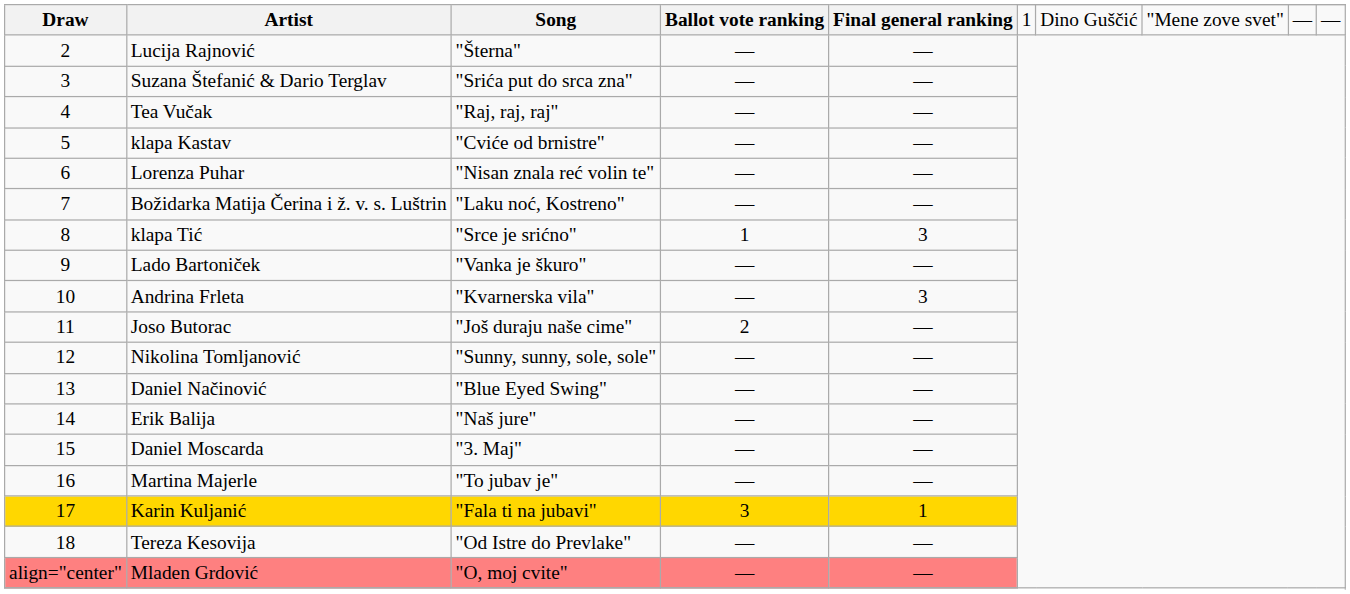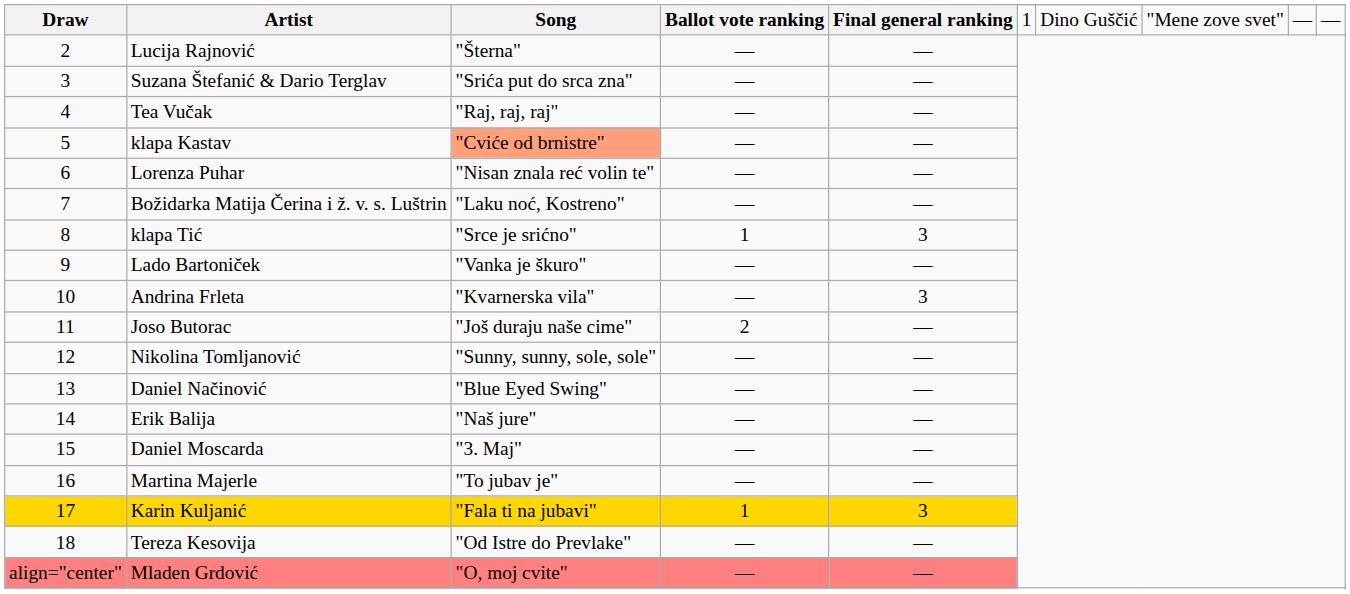klapa Kastav | Song: no background -> lightsalmon background
Karin Kuljanić | Ballot vote ranking: 3 -> 1
Karin Kuljanić | Final general ranking: 1 -> 3
